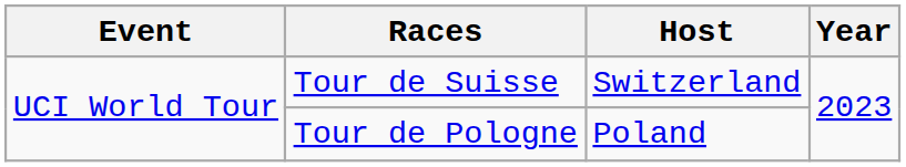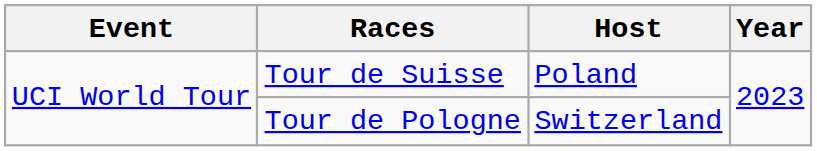Tour de Suisse | Host: Switzerland -> Poland
Tour de Pologne | Host: Poland -> Switzerland
